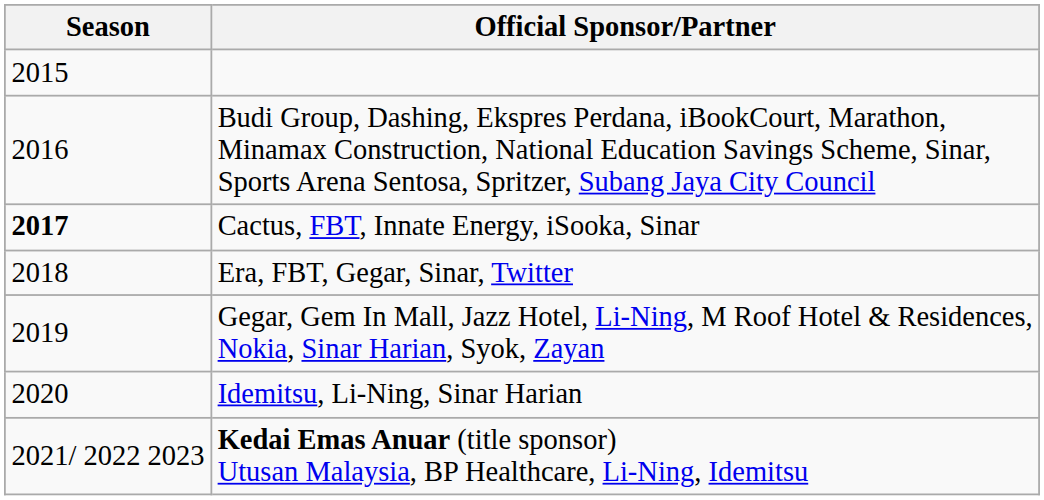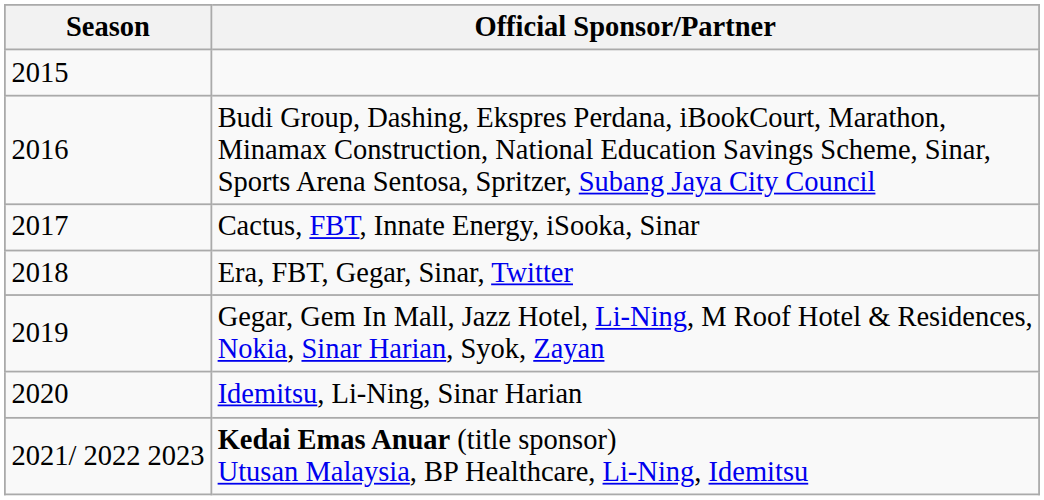Cactus, FBT, Innate Energy, iSooka, Sinar | Season: bold -> normal
